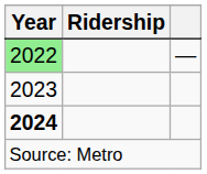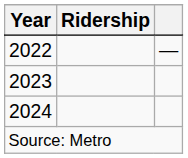2022 | Year: lightgreen background -> no background
2024 | Year: bold -> normal
